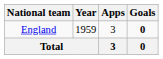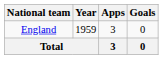England | Goals: bold -> normal
